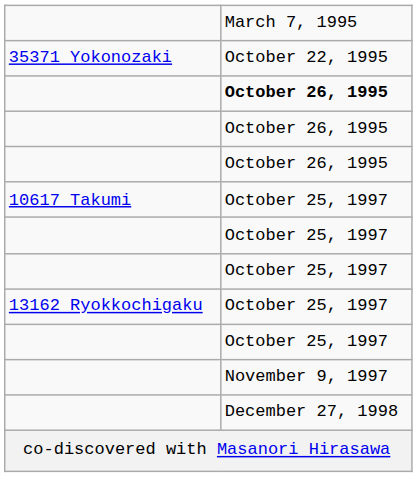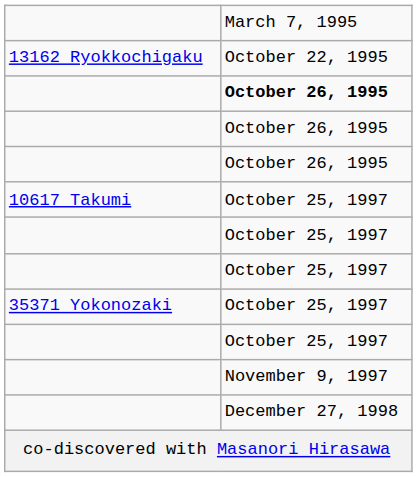row 2 | column 1: 35371 Yokonozaki -> 13162 Ryokkochigaku
row 9 | column 1: 13162 Ryokkochigaku -> 35371 Yokonozaki
